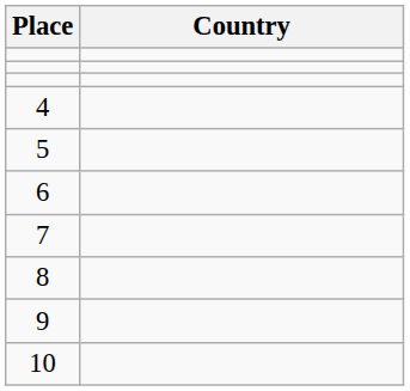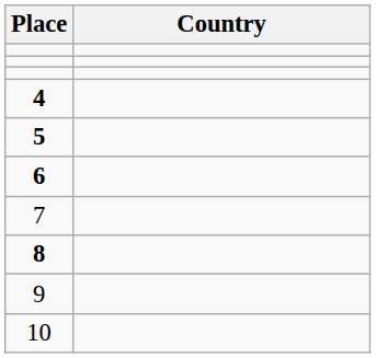row 5 | Place: normal -> bold
row 6 | Place: normal -> bold
row 7 | Place: normal -> bold
row 9 | Place: normal -> bold
